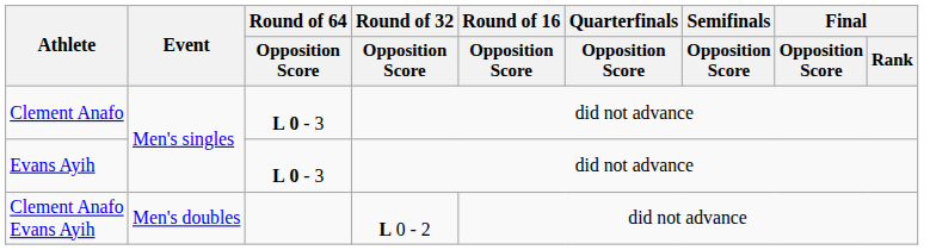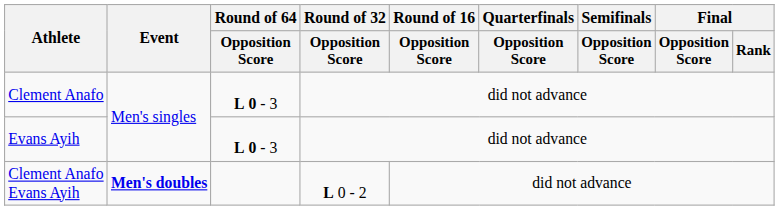Clement Anafo Evans Ayih | Event: normal -> bold
